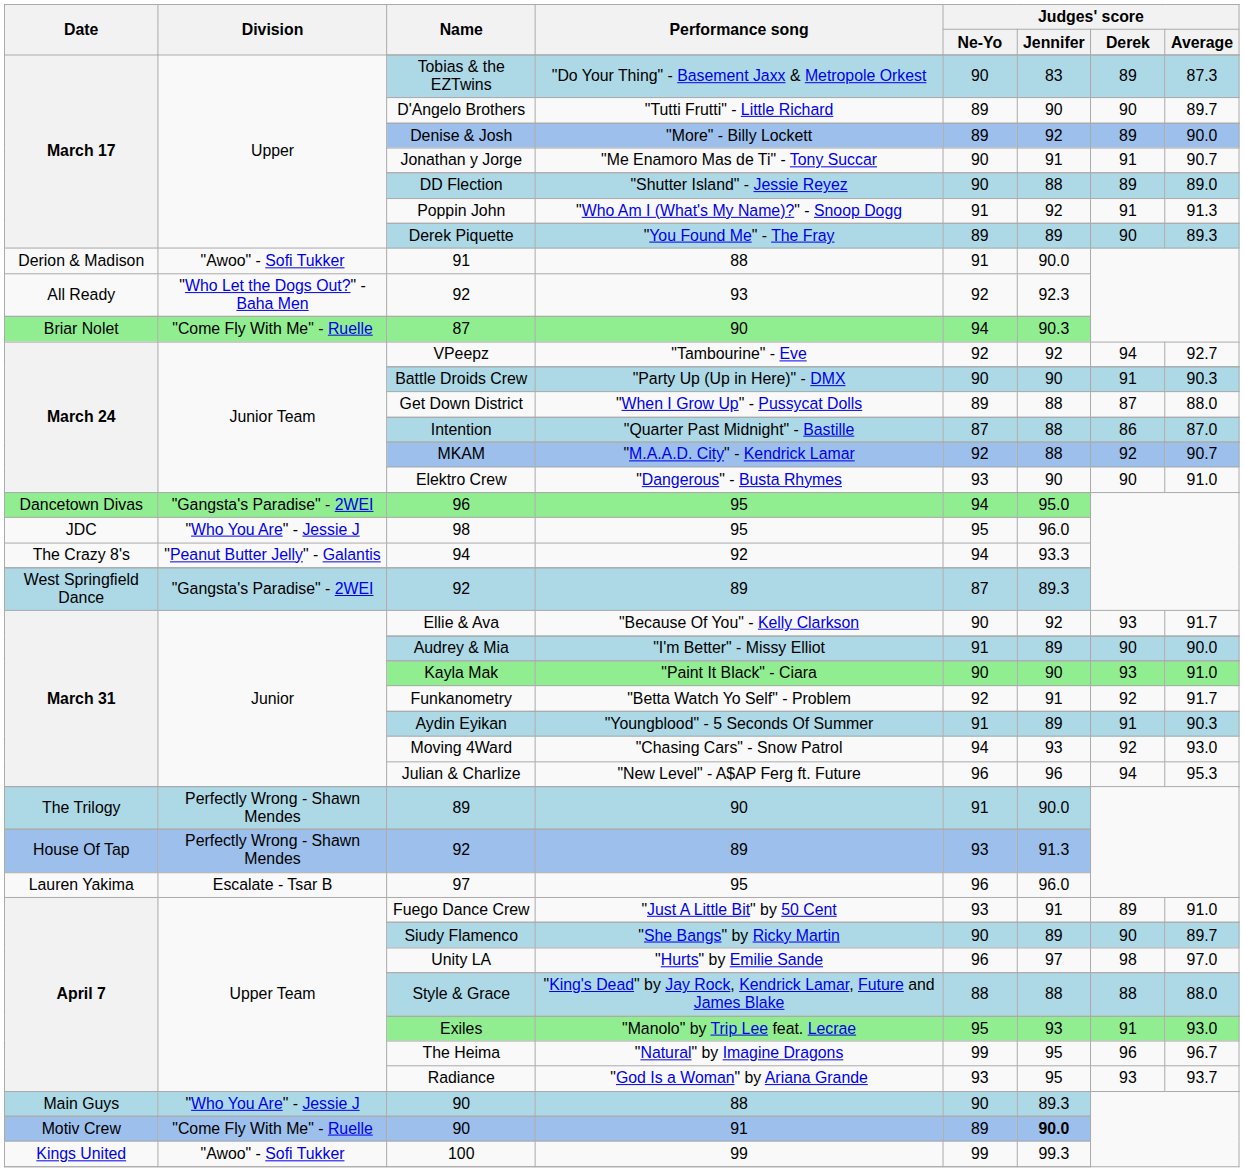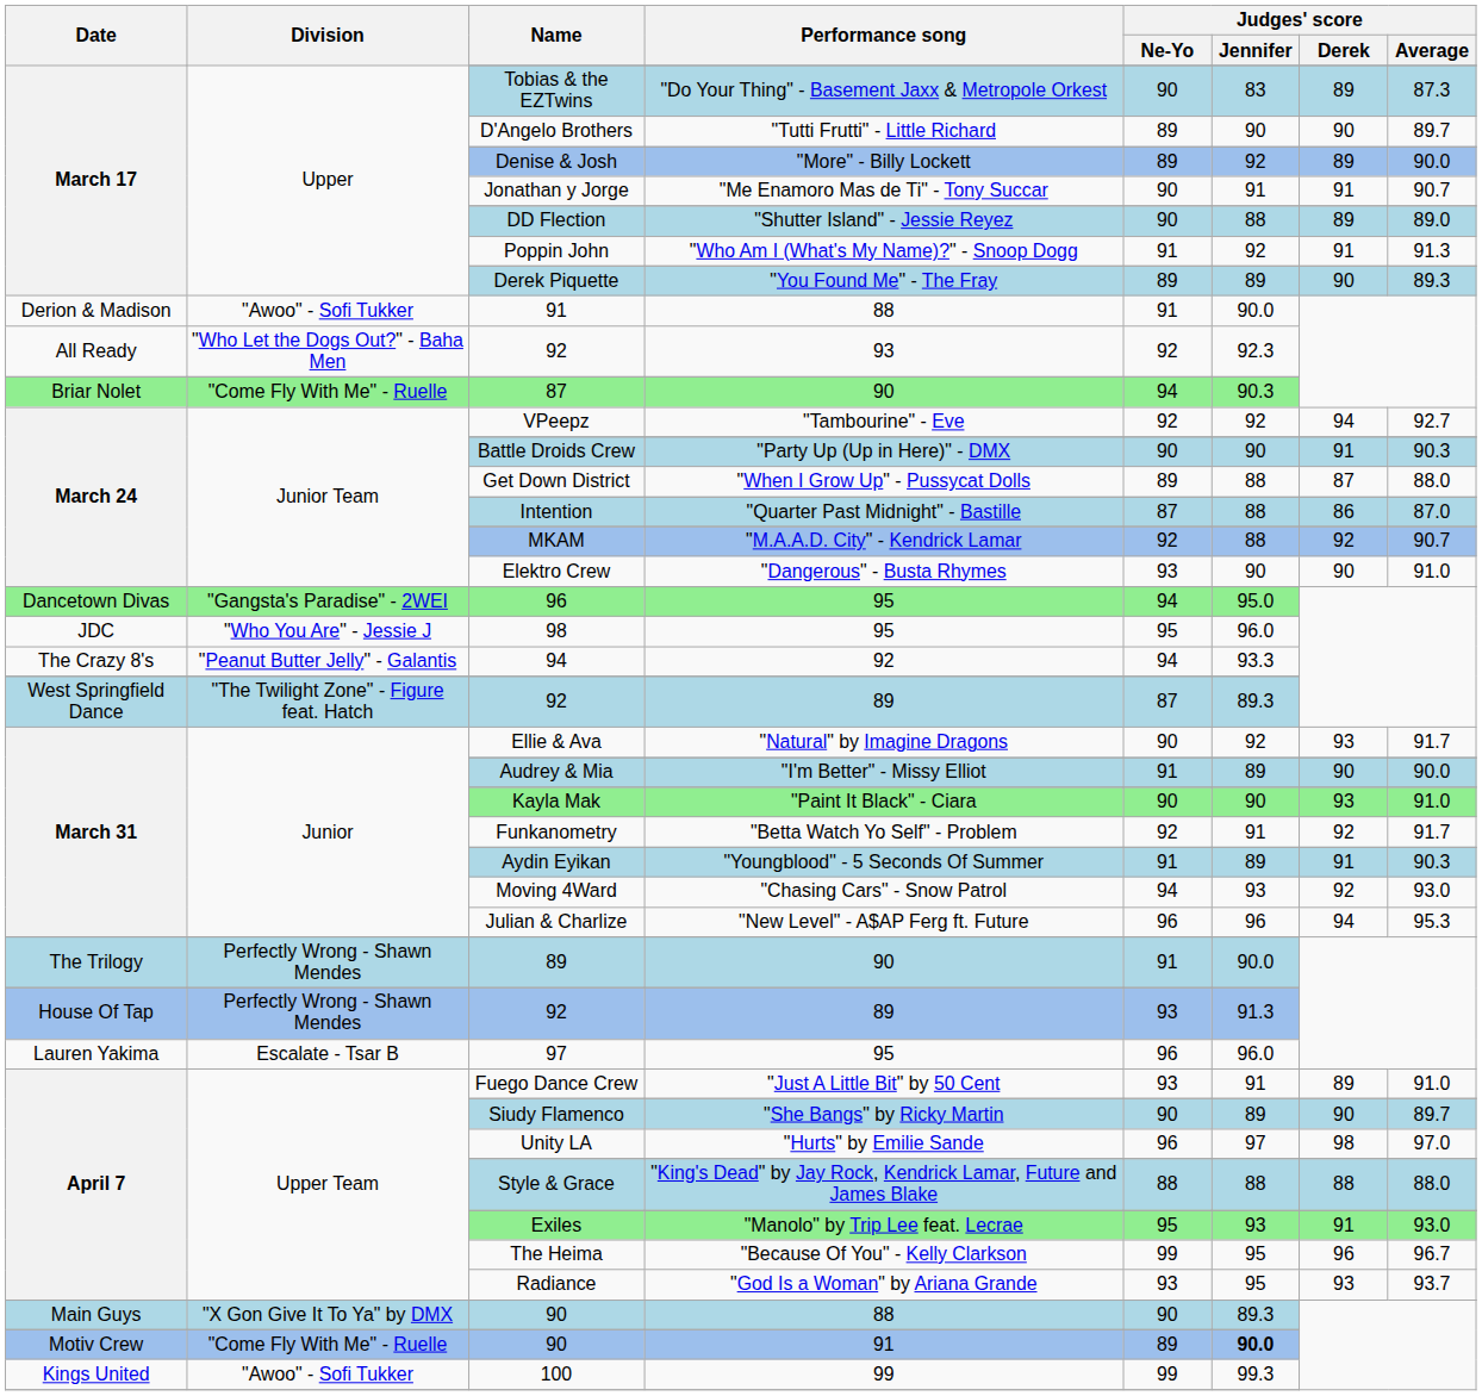West Springfield Dance / 92 | Division: "Gangsta's Paradise" - 2WEI -> "The Twilight Zone" - Figure feat. Hatch
Ellie & Ava | Performance song: "Because Of You" - Kelly Clarkson -> "Natural" by Imagine Dragons
The Heima | Performance song: "Natural" by Imagine Dragons -> "Because Of You" - Kelly Clarkson
Main Guys / 90 | Division: "Who You Are" - Jessie J -> "X Gon Give It To Ya" by DMX
